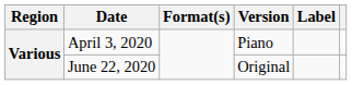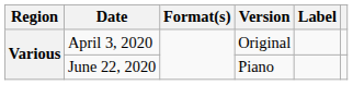April 3, 2020 | Version: Piano -> Original
June 22, 2020 | Version: Original -> Piano
